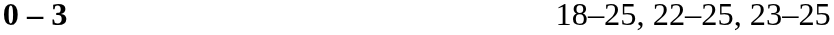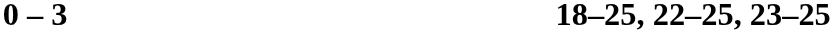row 1 | column 2: normal -> bold
